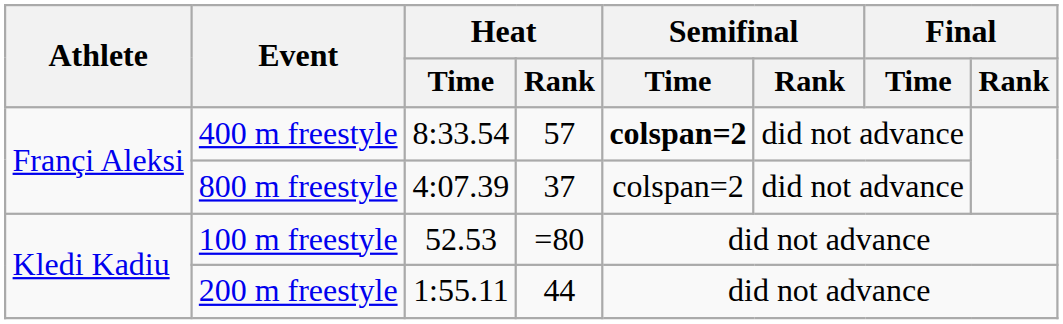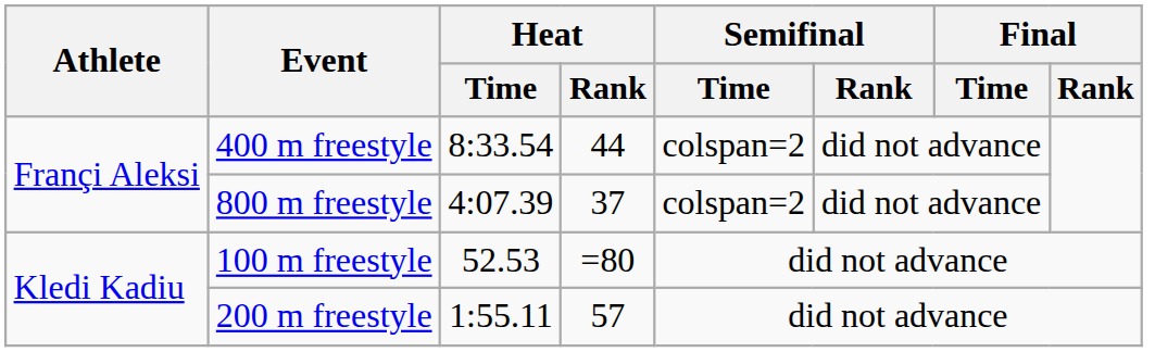400 m freestyle | Heat / Rank: 57 -> 44
400 m freestyle | Semifinal / Time: bold -> normal
200 m freestyle | Heat / Rank: 44 -> 57
